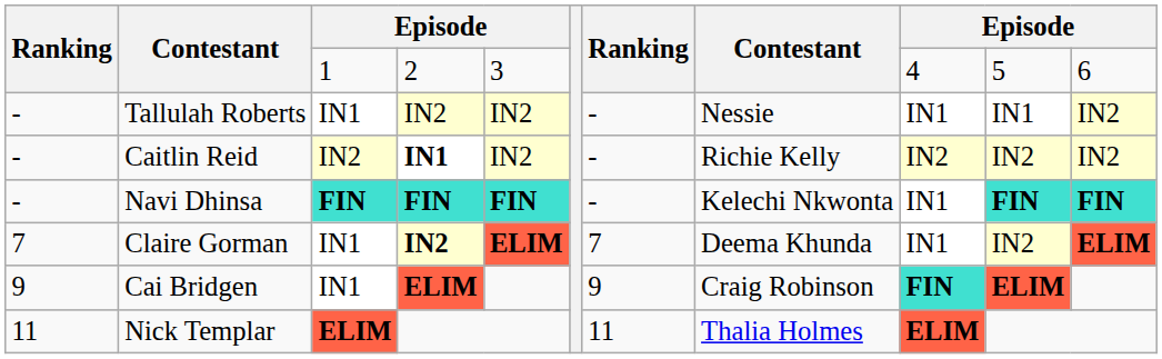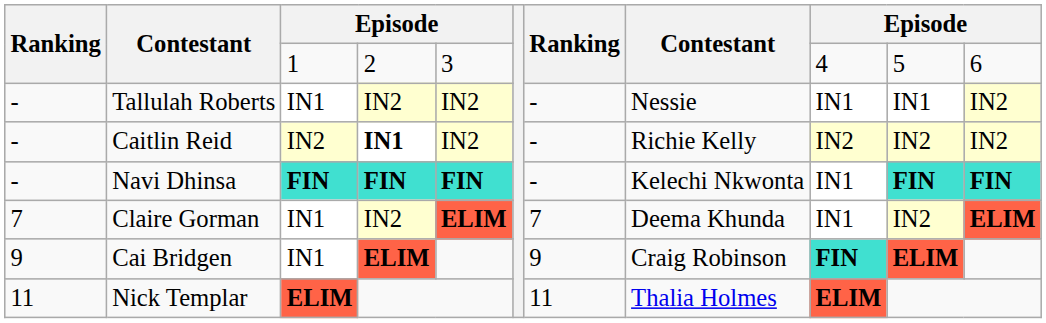Claire Gorman | column 4: bold -> normal
